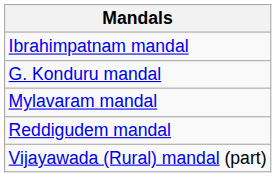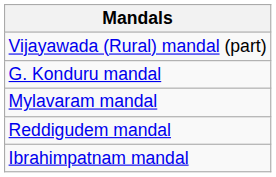row 2 | column 1: Ibrahimpatnam mandal -> Vijayawada (Rural) mandal (part)
row 6 | column 1: Vijayawada (Rural) mandal (part) -> Ibrahimpatnam mandal
